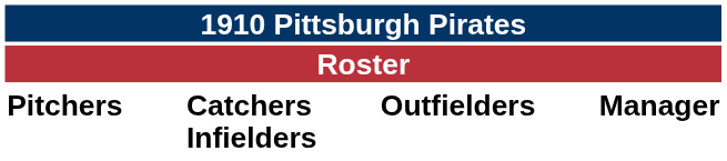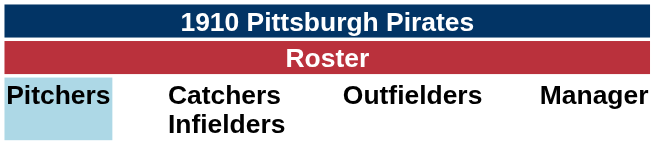Pitchers | column 1: no background -> lightblue background
